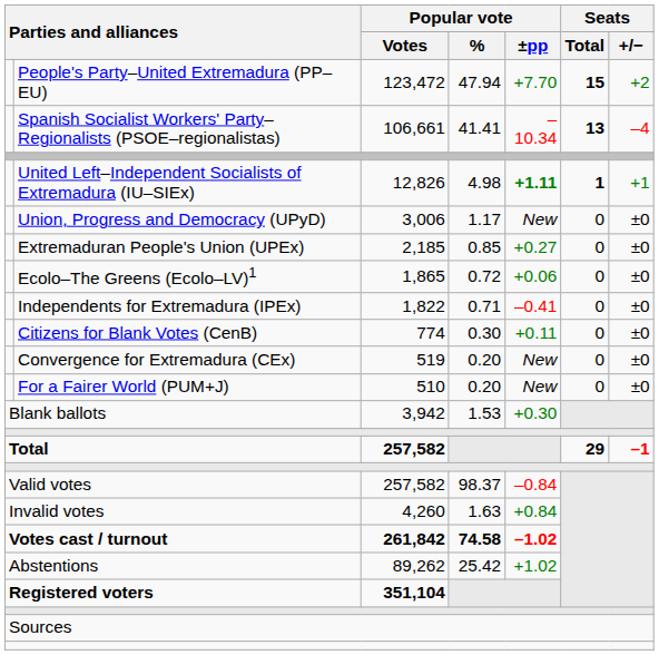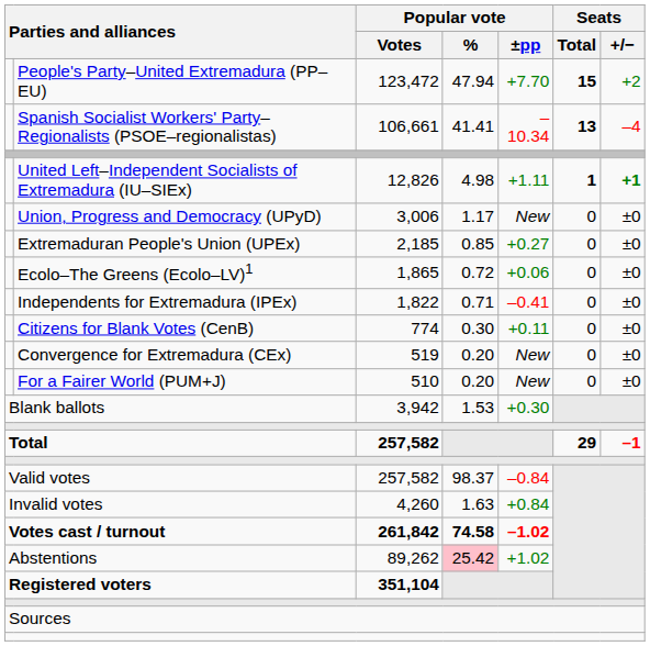United Left–Independent Socialists of Extremadura (IU–SIEx) | Popular vote / ±pp: bold -> normal
United Left–Independent Socialists of Extremadura (IU–SIEx) | Seats / +/−: normal -> bold
Abstentions | Popular vote / %: no background -> pink background
